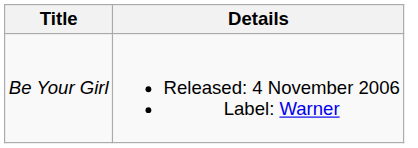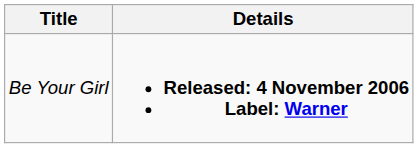Be Your Girl | Details: normal -> bold
